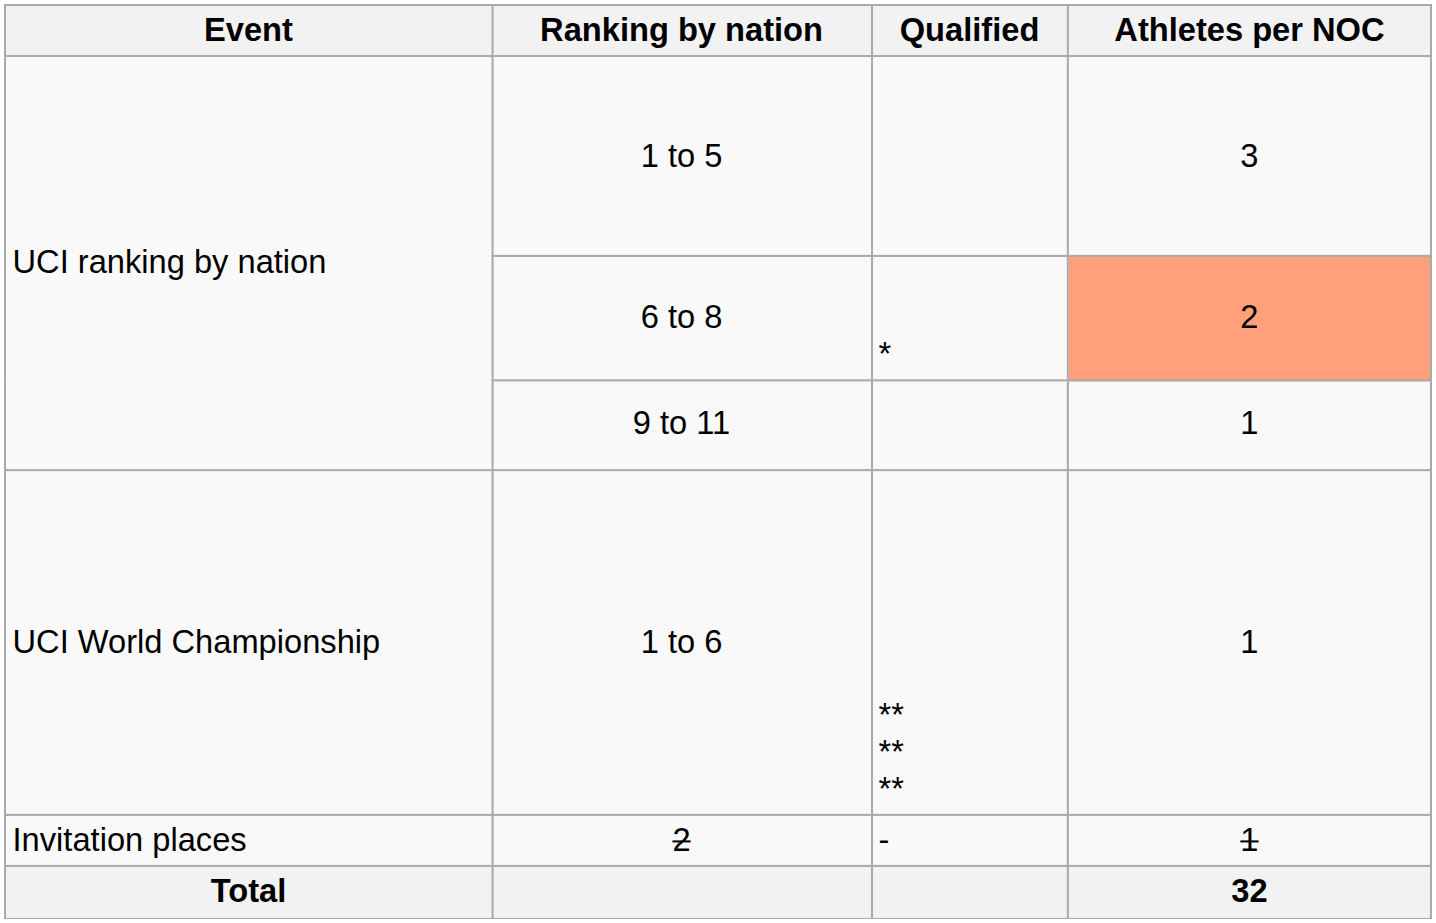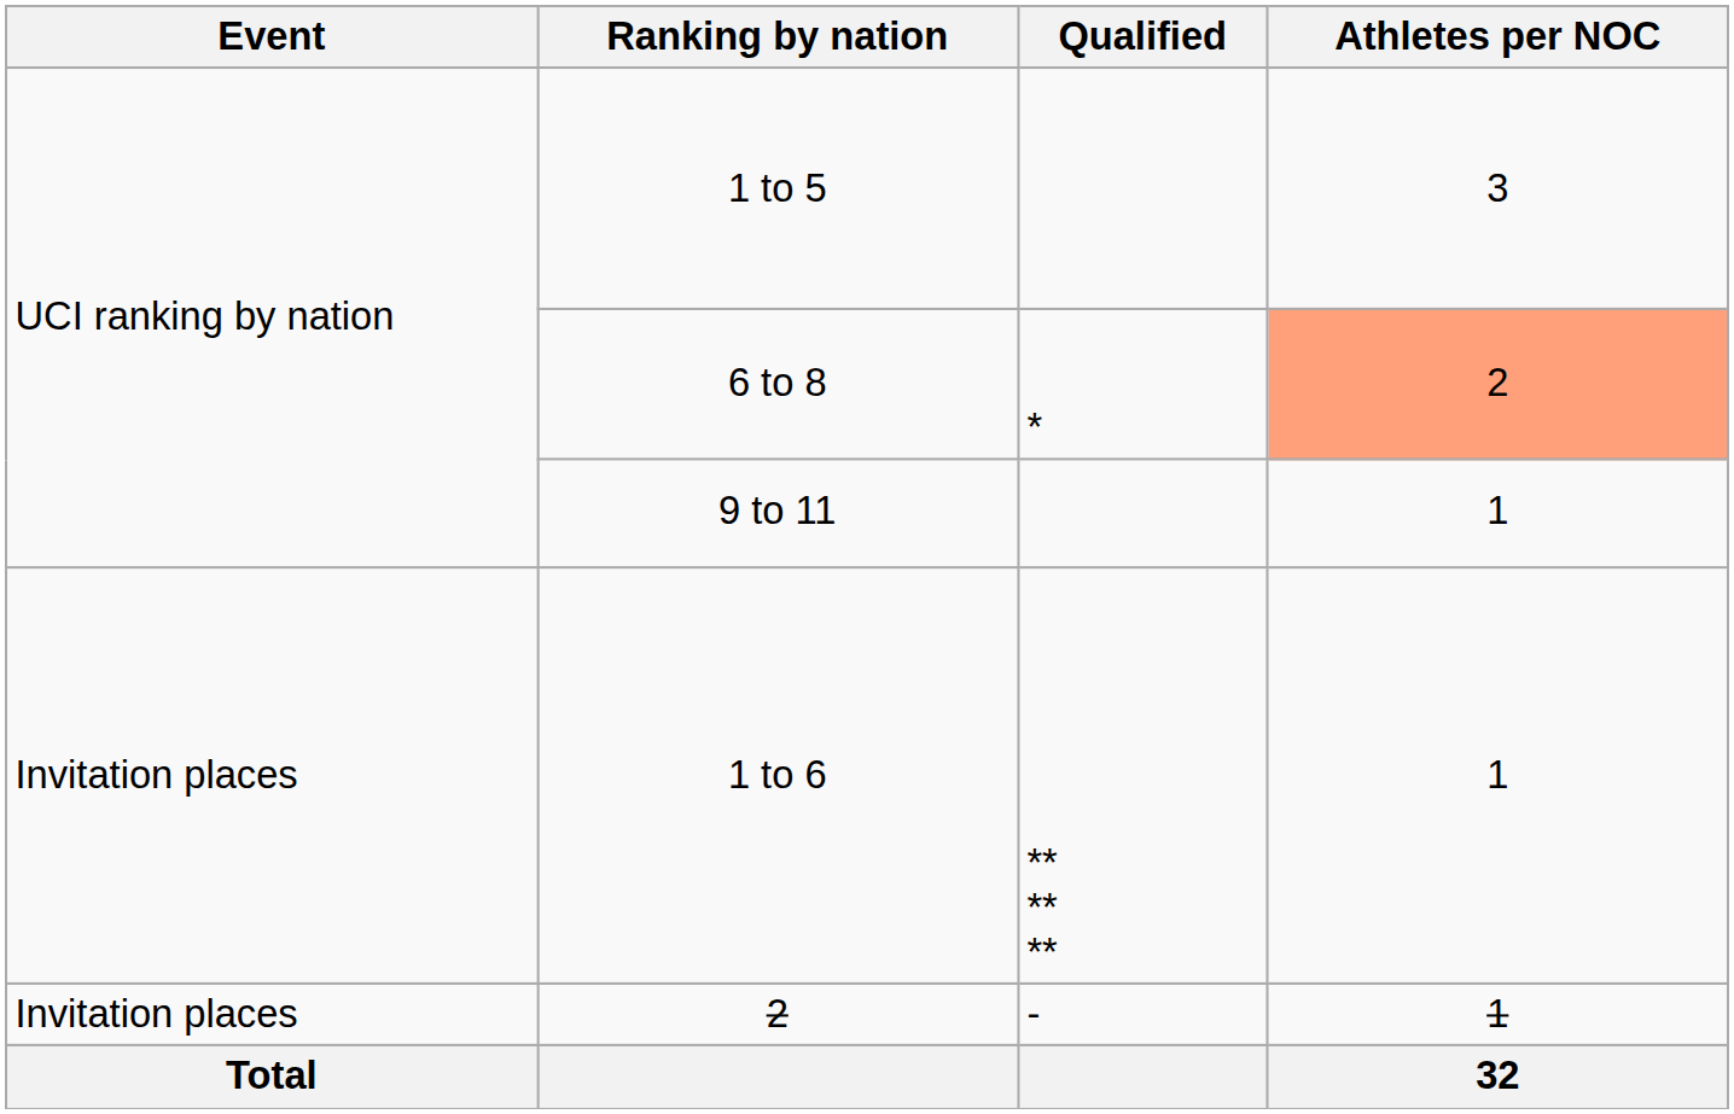1 to 6 | Event: UCI World Championship -> Invitation places
